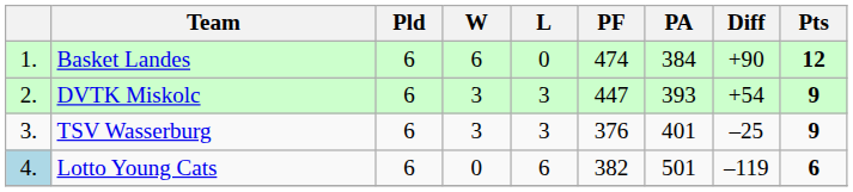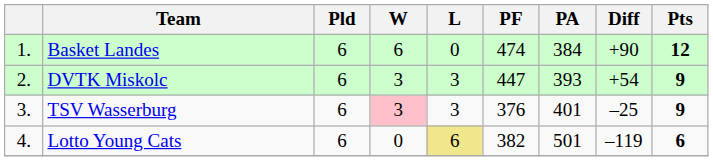TSV Wasserburg | W: no background -> pink background
Lotto Young Cats | column 1: lightblue background -> no background
Lotto Young Cats | L: no background -> khaki background
